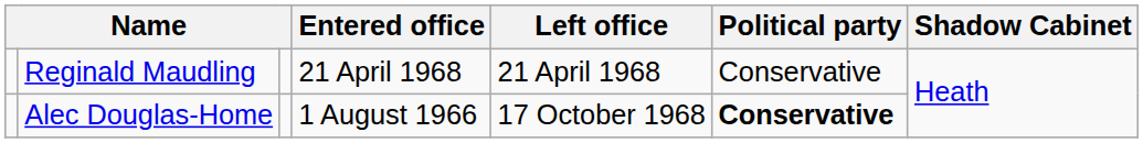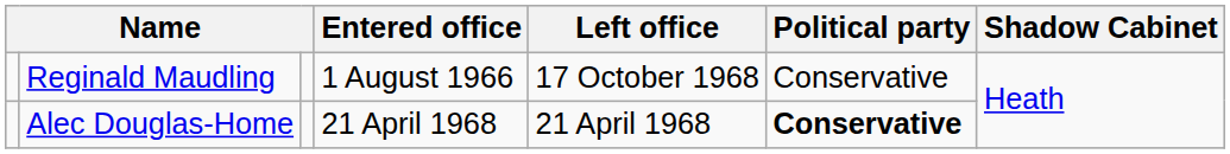Reginald Maudling | Entered office: 21 April 1968 -> 1 August 1966
Reginald Maudling | Left office: 21 April 1968 -> 17 October 1968
Alec Douglas-Home | Entered office: 1 August 1966 -> 21 April 1968
Alec Douglas-Home | Left office: 17 October 1968 -> 21 April 1968
